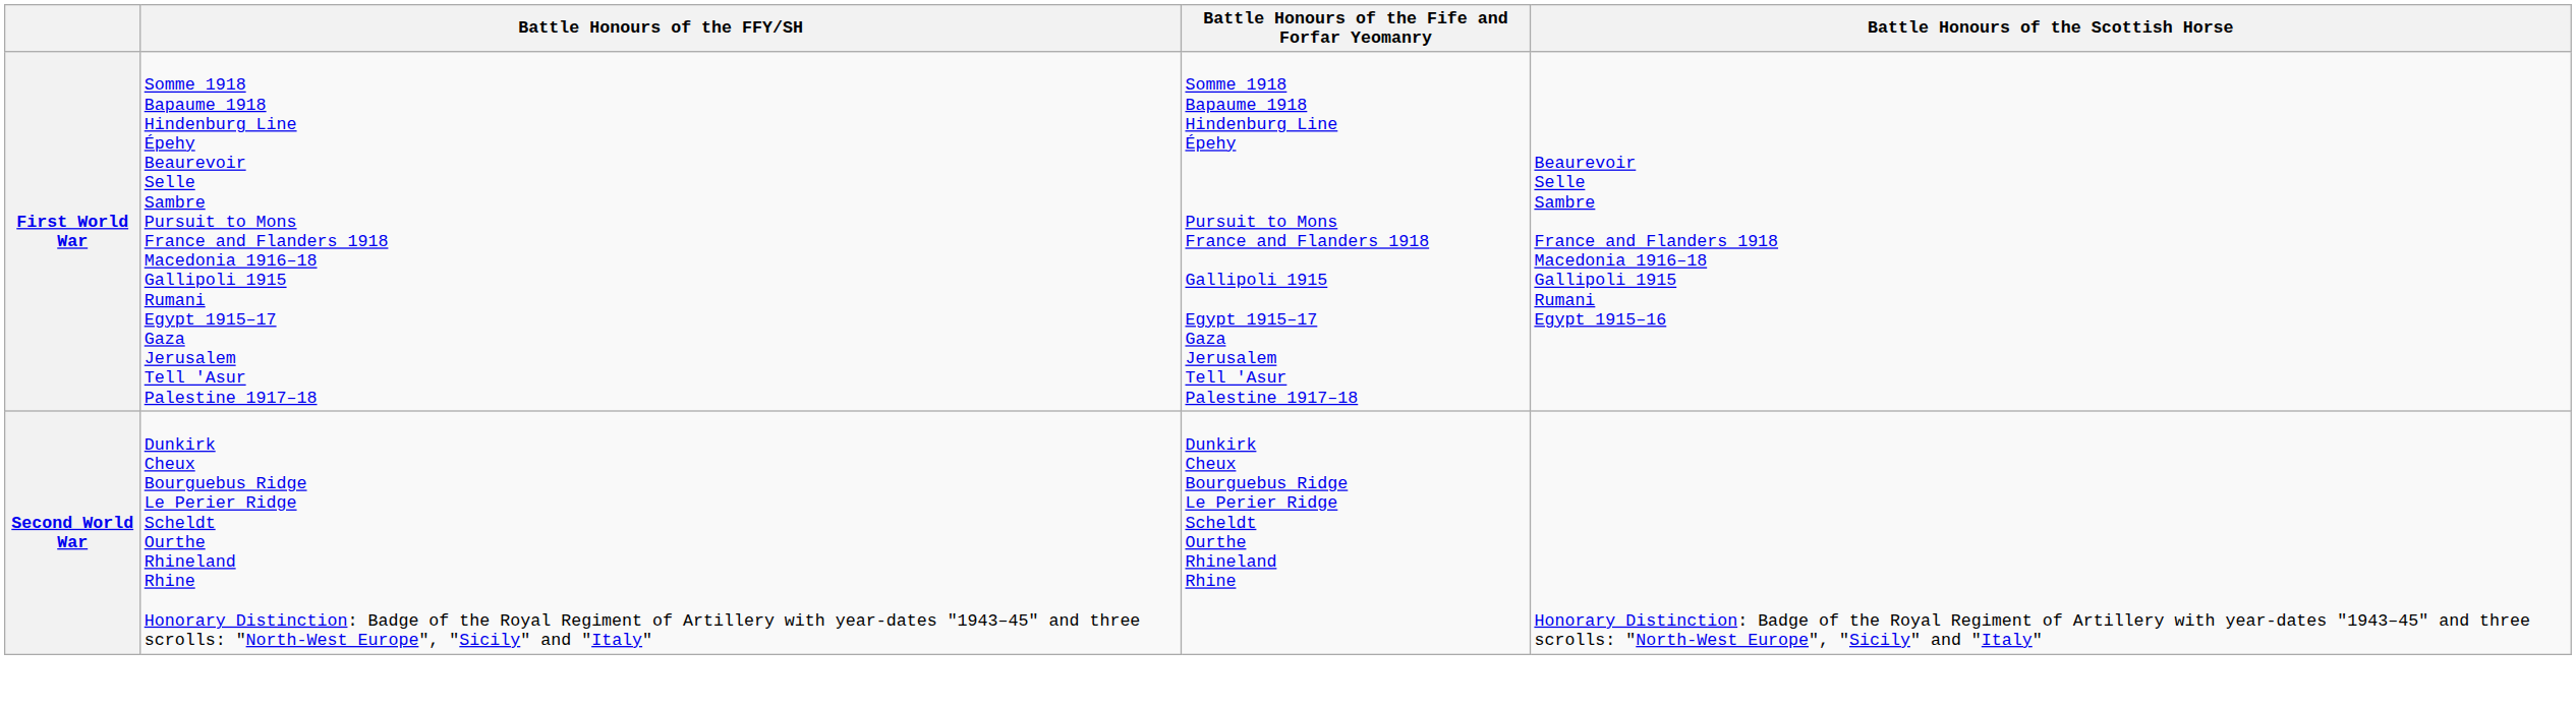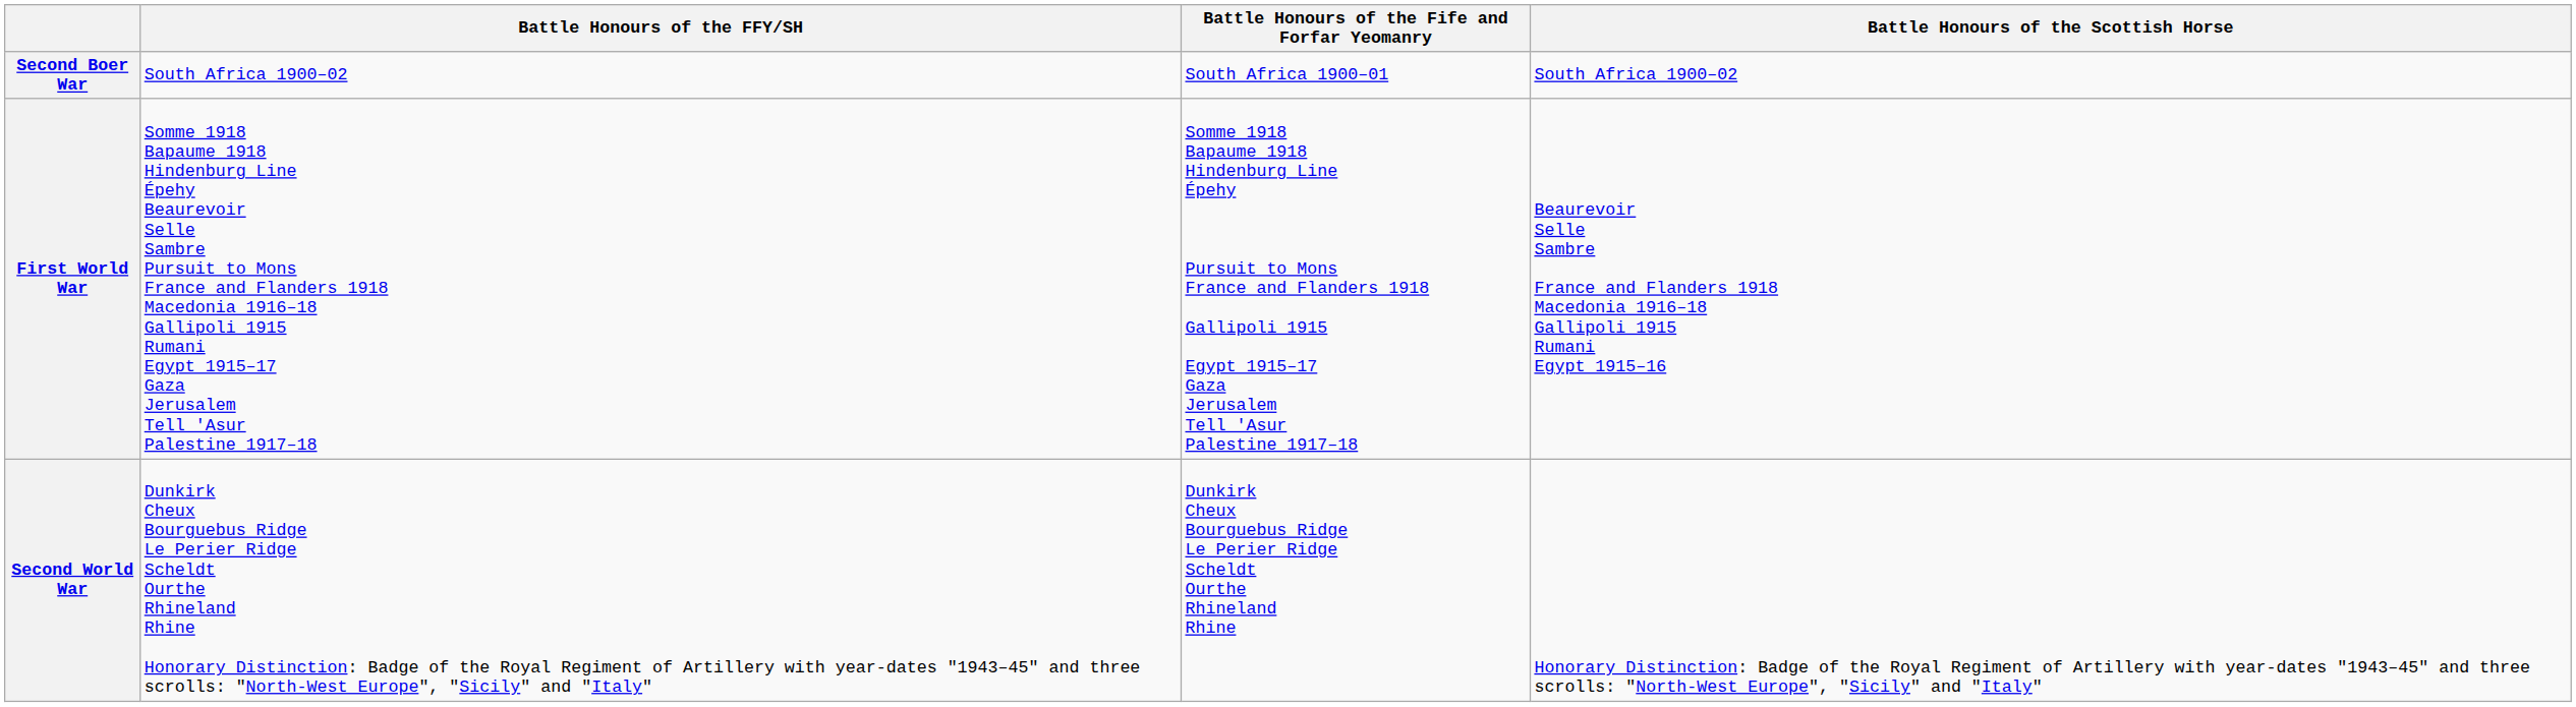+ row: Second Boer War | South Africa 1900–02 | South Africa 1900–01 | South Africa 1900–02
